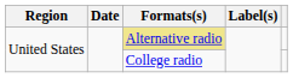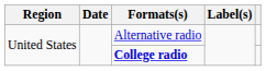Alternative radio | Formats(s): khaki background -> no background
College radio | Formats(s): normal -> bold
